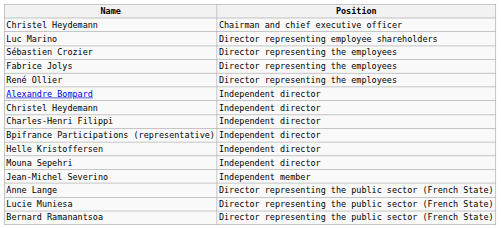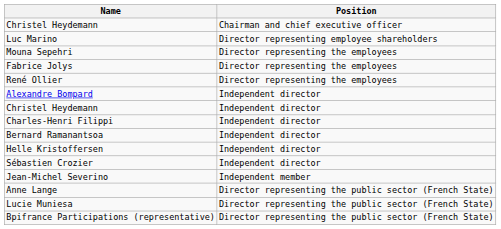row 4 | Name: Sébastien Crozier -> Mouna Sepehri
row 10 | Name: Bpifrance Participations (representative) -> Bernard Ramanantsoa
row 12 | Name: Mouna Sepehri -> Sébastien Crozier
row 16 | Name: Bernard Ramanantsoa -> Bpifrance Participations (representative)
